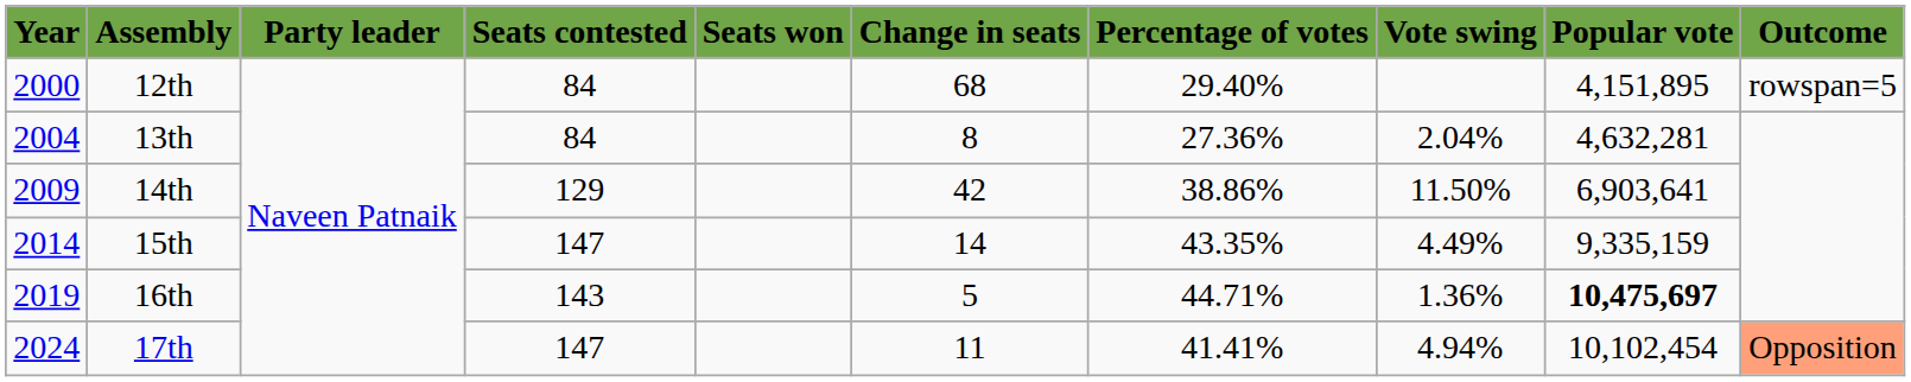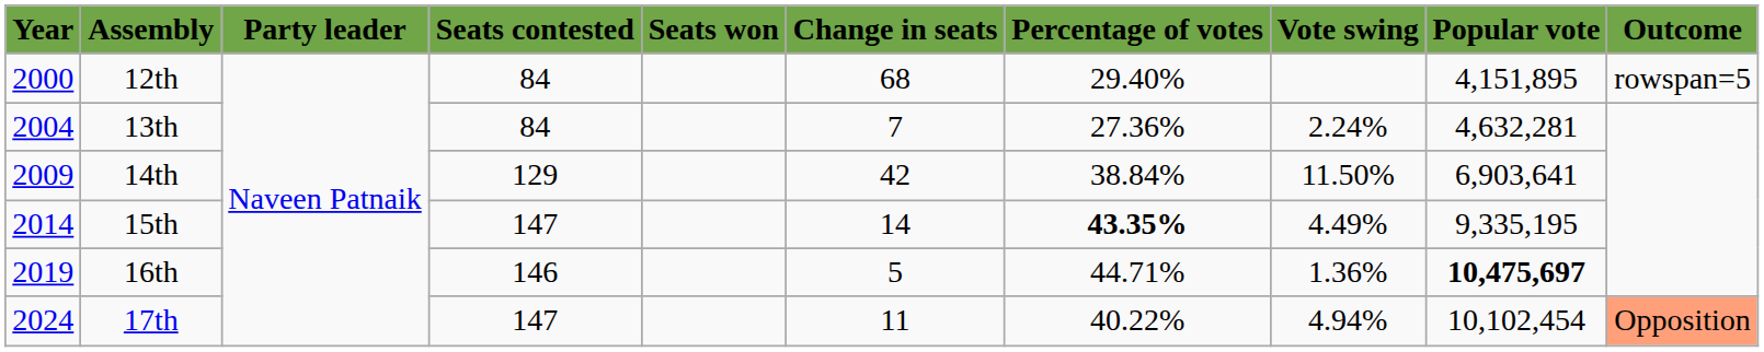13th | Change in seats: 8 -> 7
13th | Vote swing: 2.04% -> 2.24%
14th | Percentage of votes: 38.86% -> 38.84%
15th | Percentage of votes: normal -> bold
15th | Popular vote: 9,335,159 -> 9,335,195
16th | Seats contested: 143 -> 146
17th | Percentage of votes: 41.41% -> 40.22%
